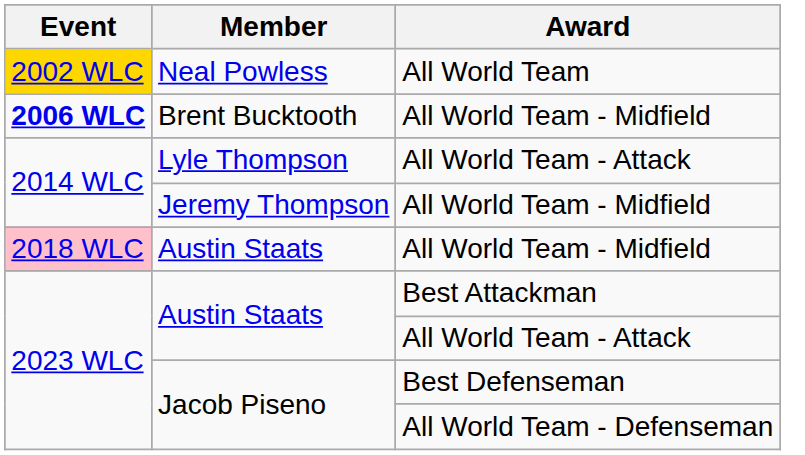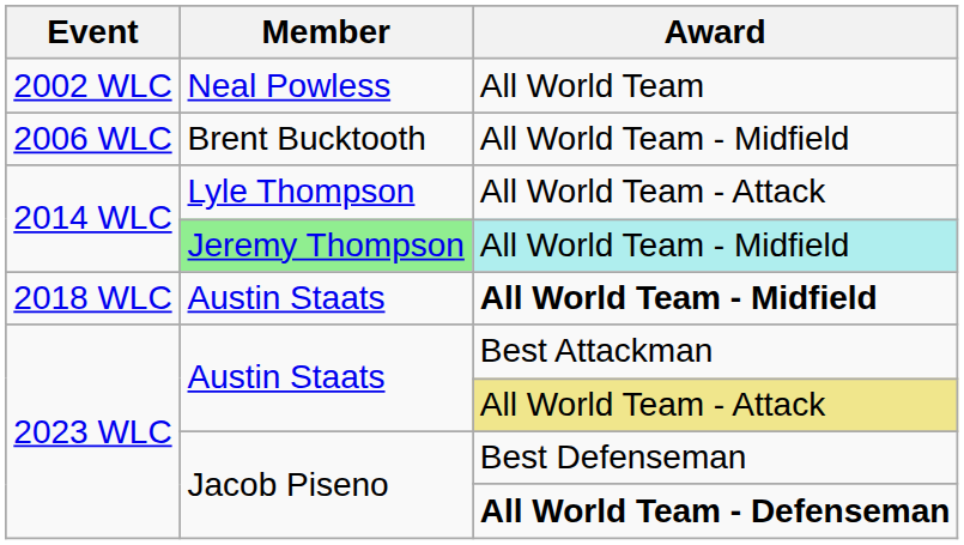Neal Powless | Event: gold background -> no background
Brent Bucktooth | Event: bold -> normal
Jeremy Thompson | Member: no background -> lightgreen background
Jeremy Thompson | Award: no background -> paleturquoise background
Austin Staats / All World Team - Midfield | Event: pink background -> no background
Austin Staats / All World Team - Midfield | Award: normal -> bold
Austin Staats / All World Team - Attack | Award: no background -> khaki background
Jacob Piseno / All World Team - Defenseman | Award: normal -> bold
